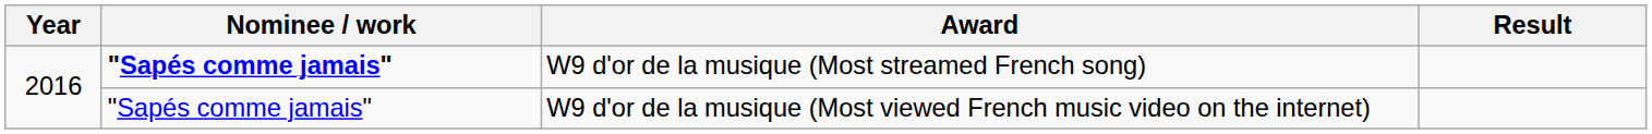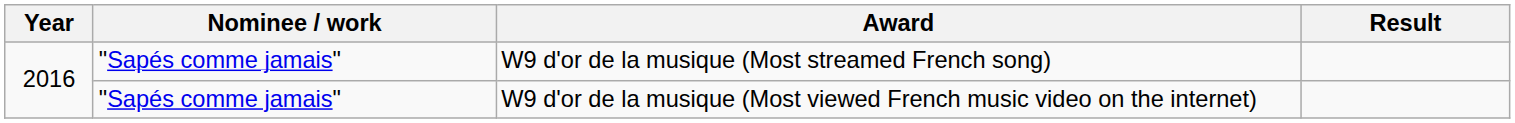W9 d'or de la musique (Most streamed French song) | Nominee / work: bold -> normal
